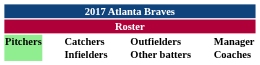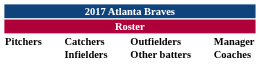Pitchers | column 1: lightgreen background -> no background
